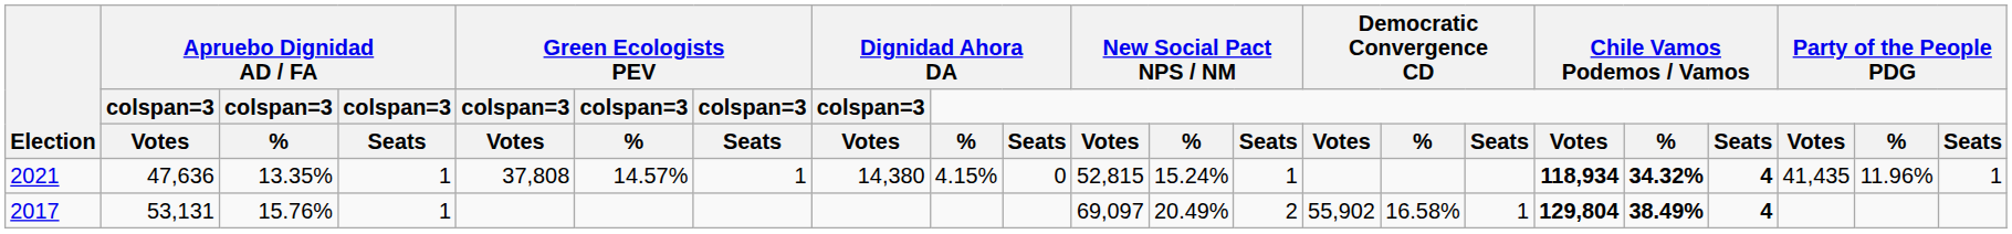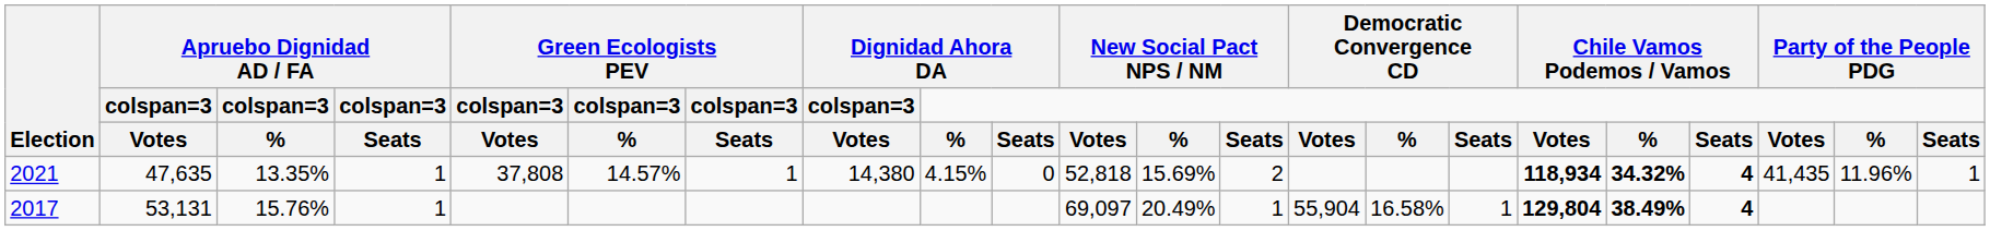2021 | Apruebo Dignidad AD / FA / colspan=3 / Votes: 47,636 -> 47,635
2021 | New Social Pact NPS / NM / Votes: 52,815 -> 52,818
2021 | New Social Pact NPS / NM / %: 15.24% -> 15.69%
2021 | New Social Pact NPS / NM / Seats: 1 -> 2
2017 | New Social Pact NPS / NM / Seats: 2 -> 1
2017 | Democratic Convergence CD / Votes: 55,902 -> 55,904
